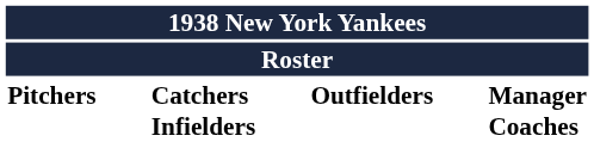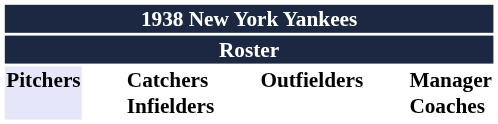Pitchers | column 1: no background -> lavender background
